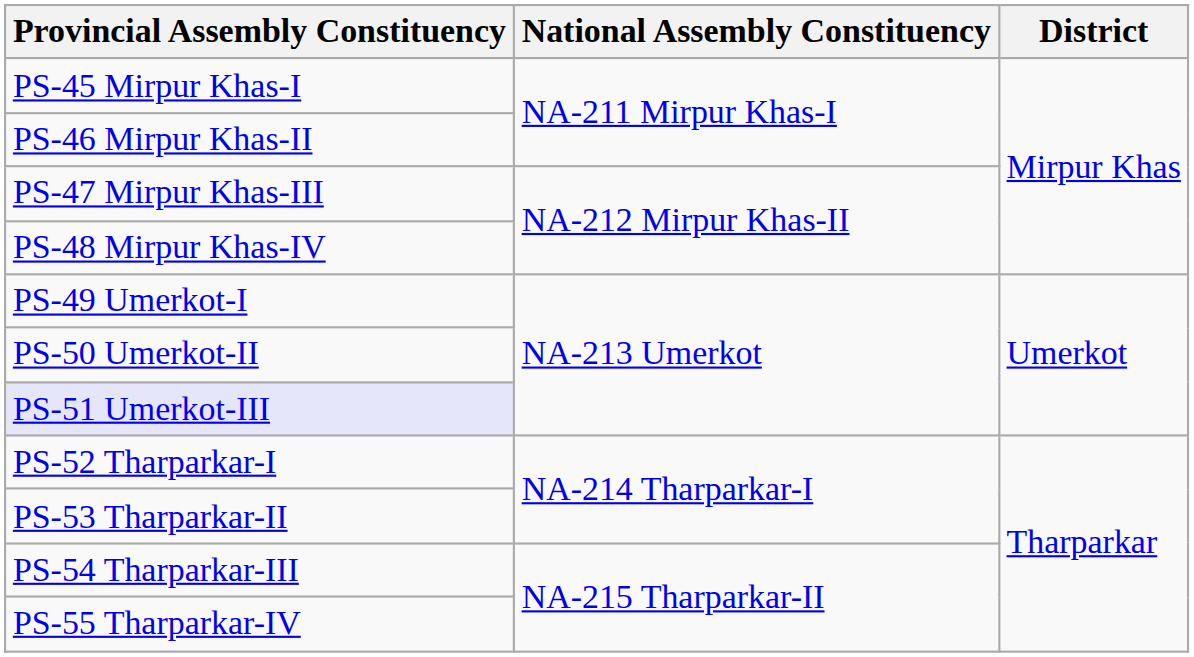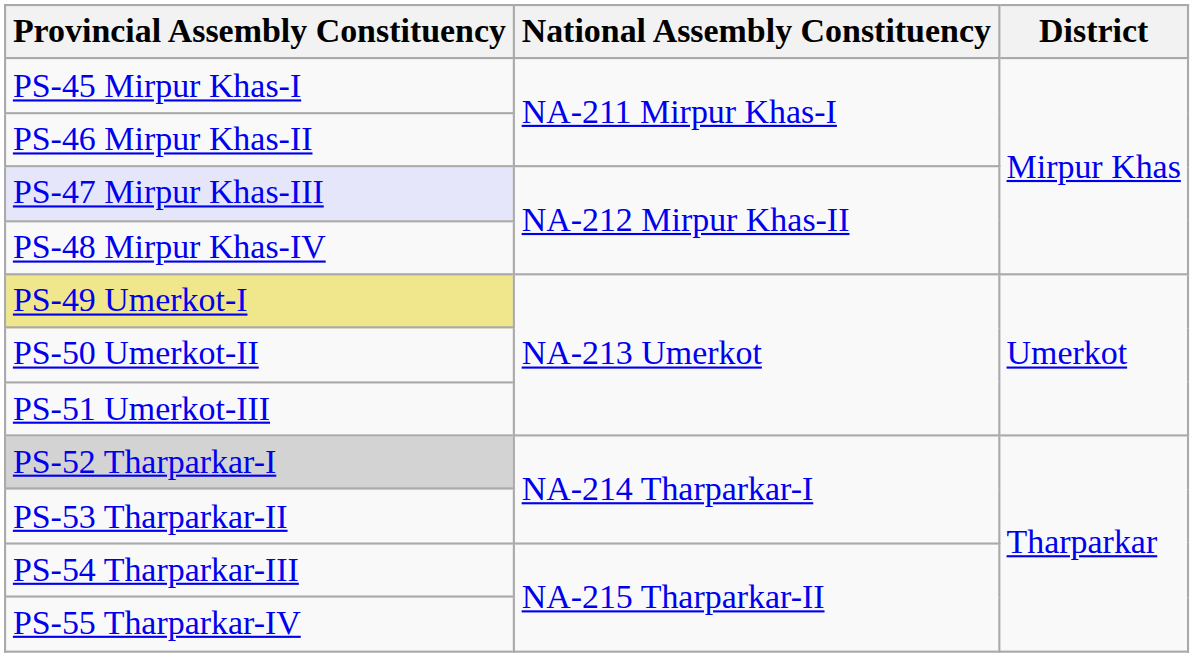PS-47 Mirpur Khas-III | Provincial Assembly Constituency: no background -> lavender background
PS-49 Umerkot-I | Provincial Assembly Constituency: no background -> khaki background
PS-51 Umerkot-III | Provincial Assembly Constituency: lavender background -> no background
PS-52 Tharparkar-I | Provincial Assembly Constituency: no background -> lightgrey background
